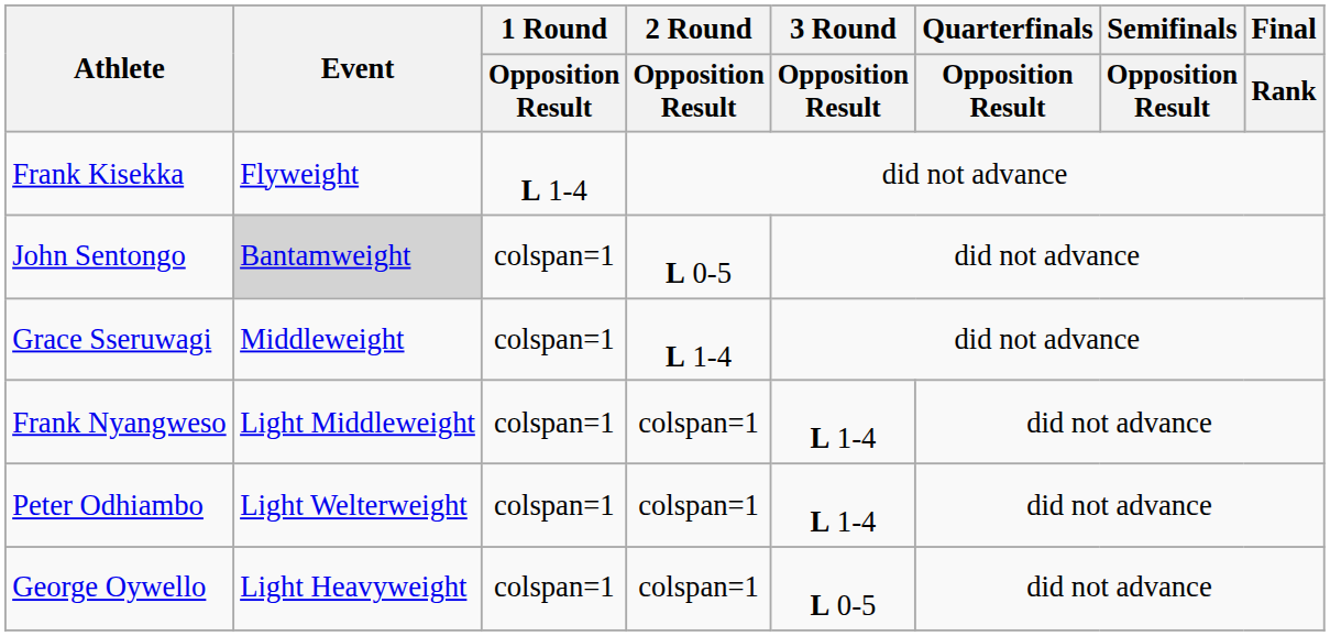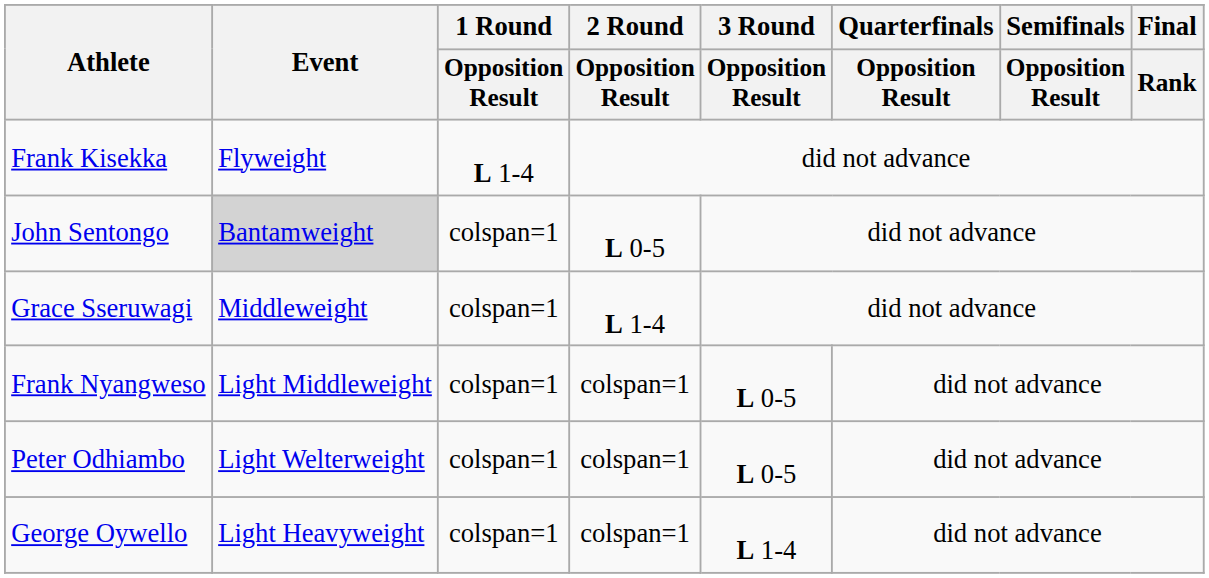Frank Nyangweso | 3 Round / Opposition Result: L 1-4 -> L 0-5
Peter Odhiambo | 3 Round / Opposition Result: L 1-4 -> L 0-5
George Oywello | 3 Round / Opposition Result: L 0-5 -> L 1-4
